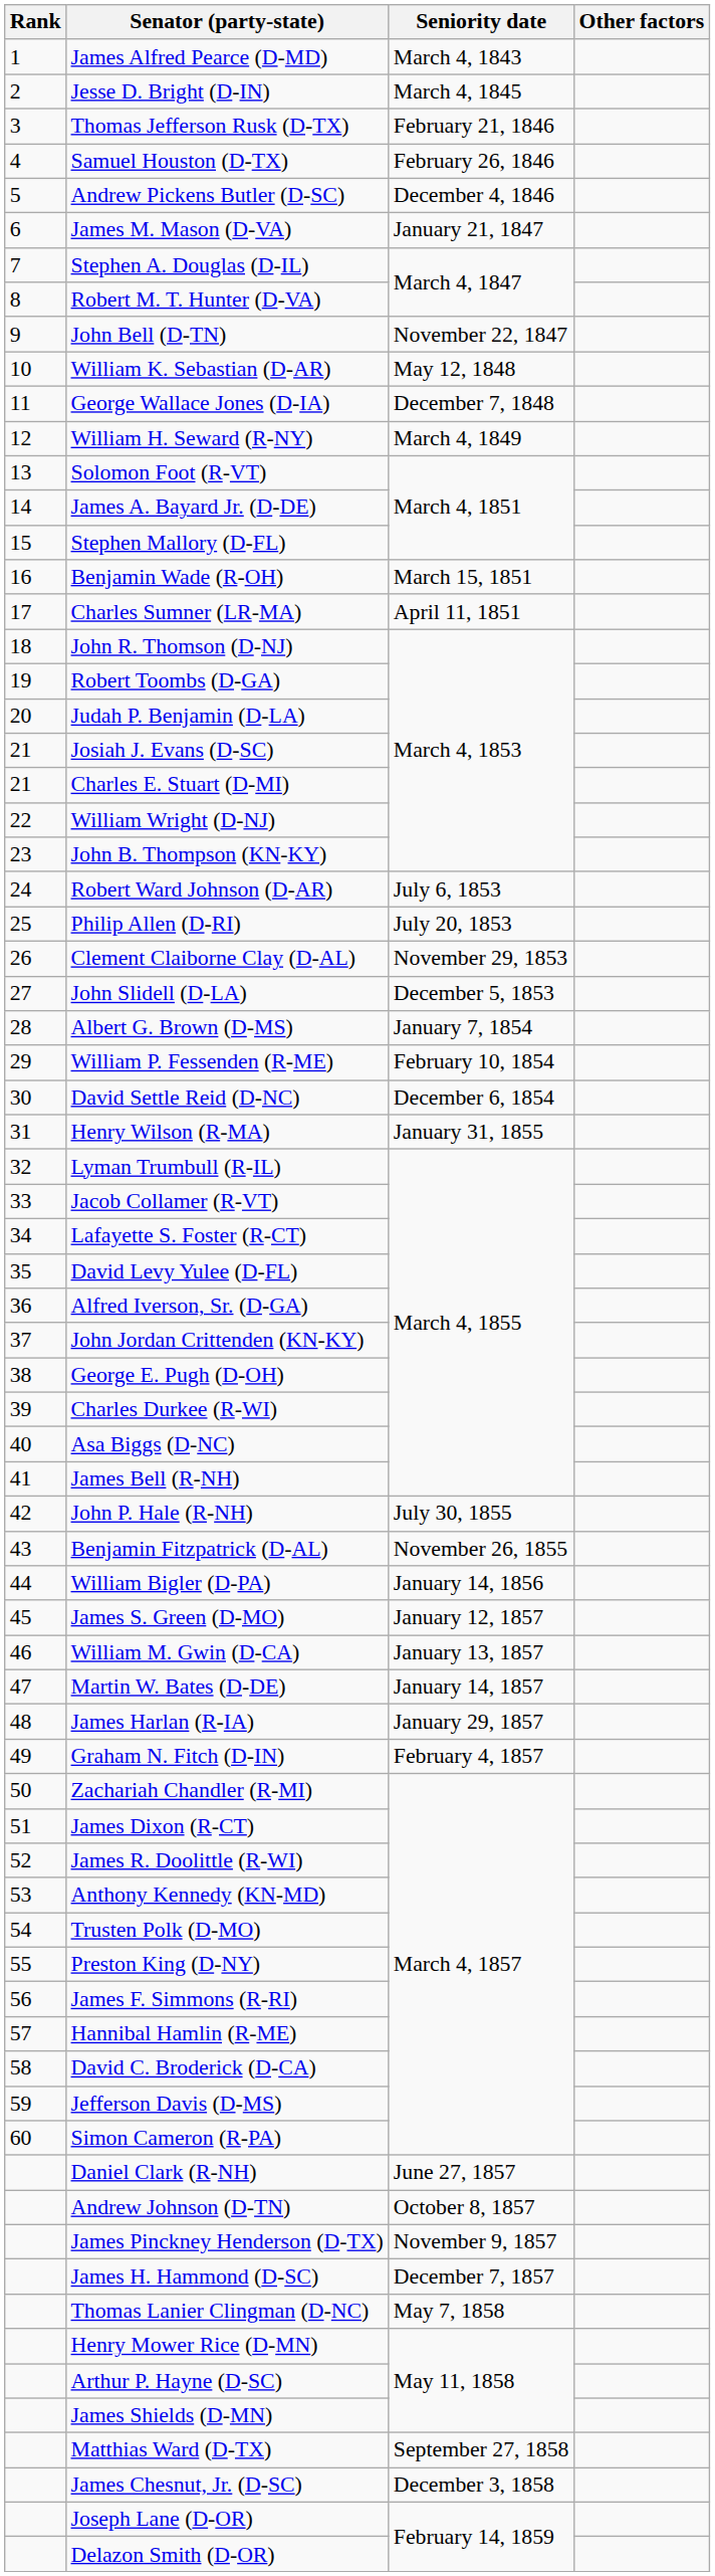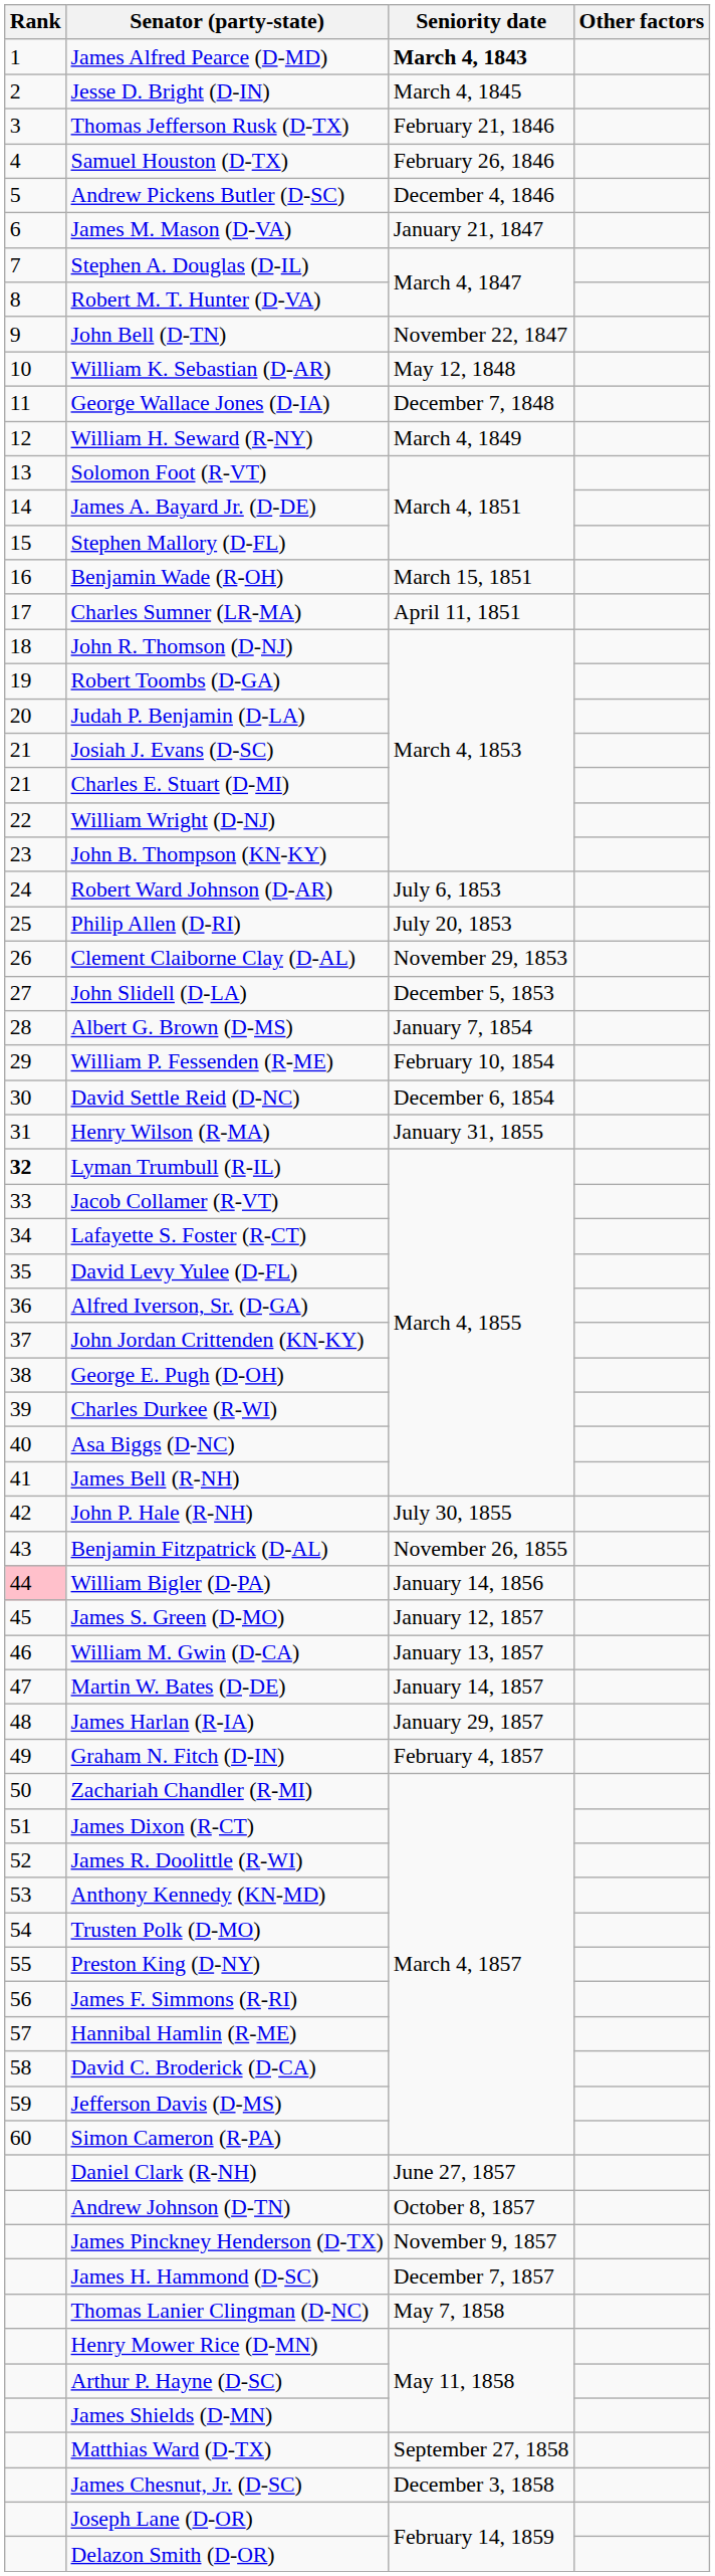James Alfred Pearce (D-MD) | Seniority date: normal -> bold
Lyman Trumbull (R-IL) | Rank: normal -> bold
William Bigler (D-PA) | Rank: no background -> pink background
